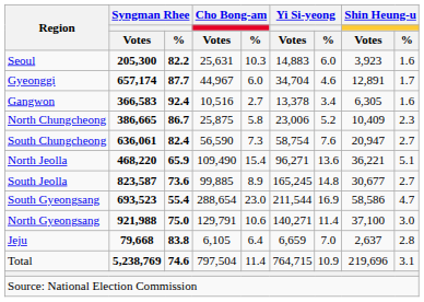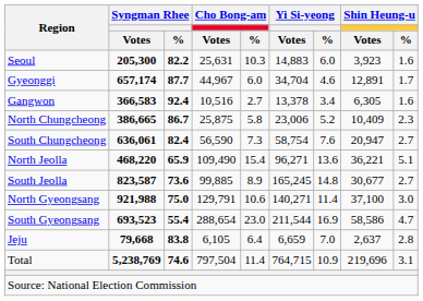rows swapped: North Gyeongsang <-> South Gyeongsang
